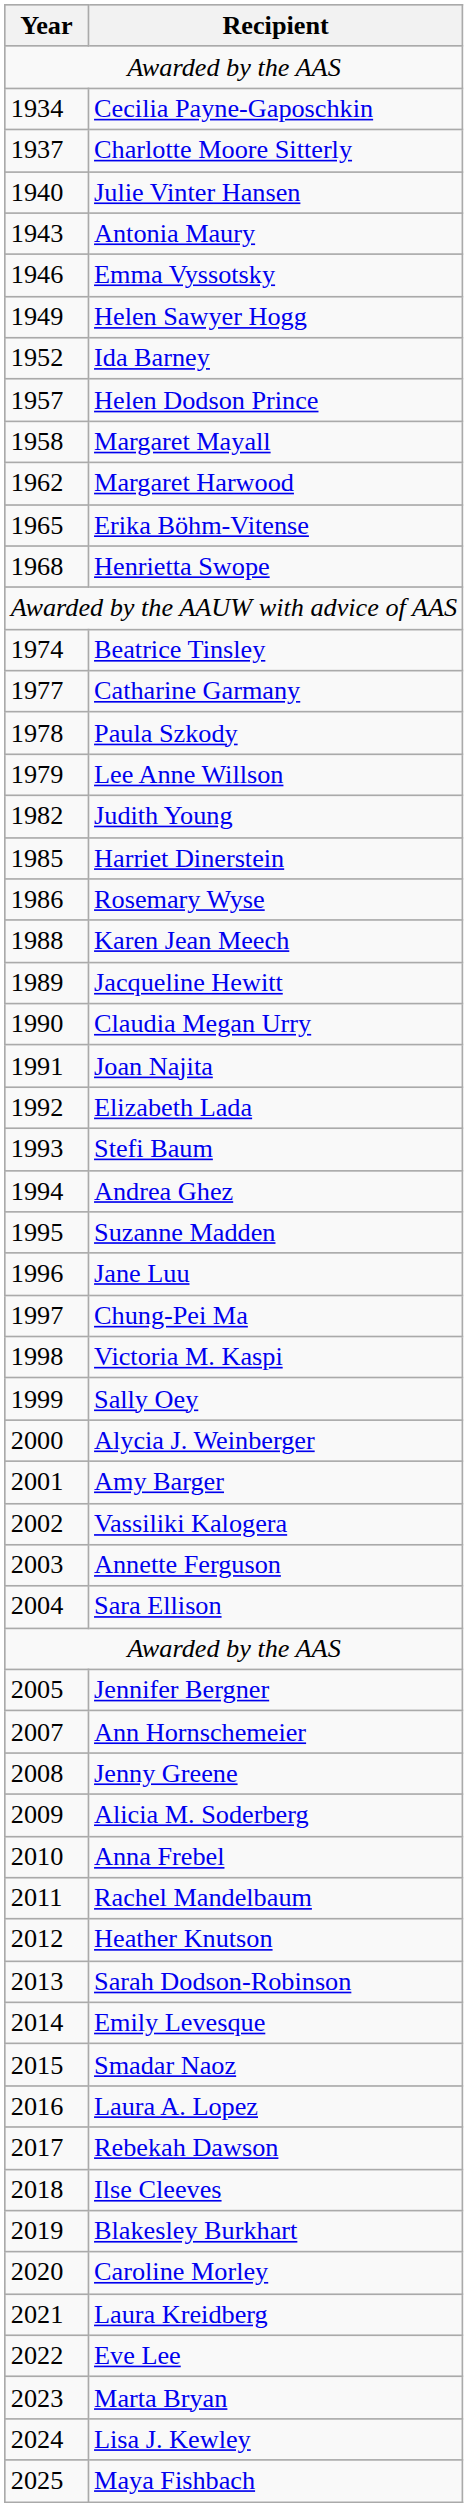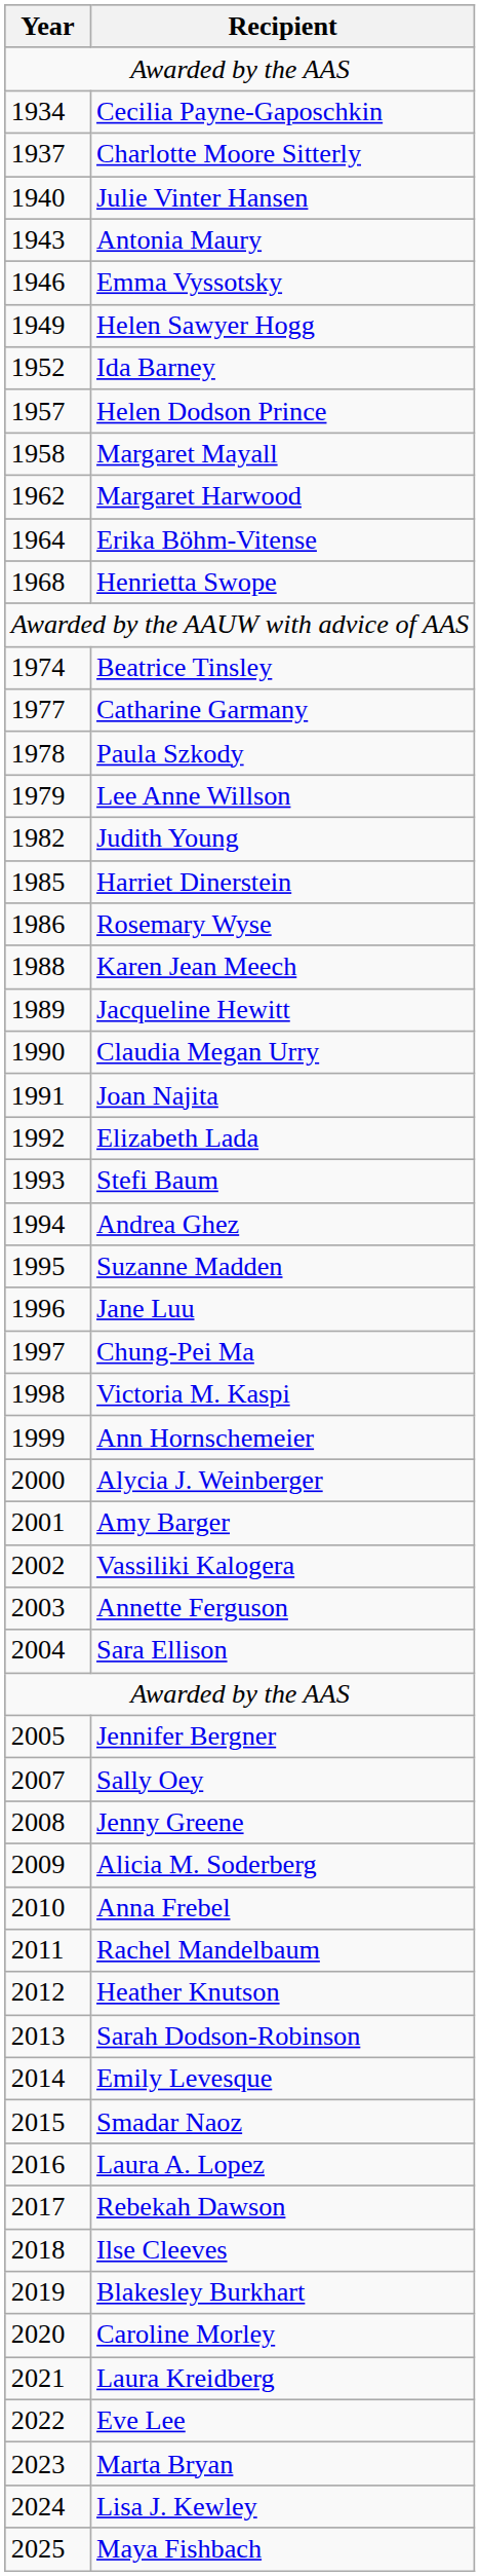row 13 | Year: 1965 -> 1964
row 34 | Recipient: Sally Oey -> Ann Hornschemeier
row 42 | Recipient: Ann Hornschemeier -> Sally Oey
